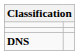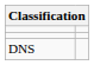row 4 | column 1: bold -> normal
